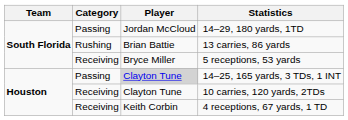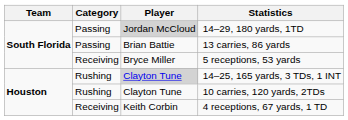14–29, 180 yards, 1TD | Player: no background -> lightgrey background
13 carries, 86 yards | Category: Rushing -> Passing
14–25, 165 yards, 3 TDs, 1 INT | Category: Passing -> Rushing
10 carries, 120 yards, 2TDs | Category: Receiving -> Rushing
